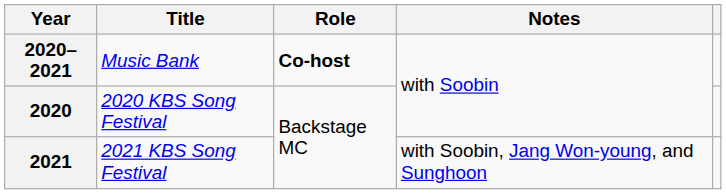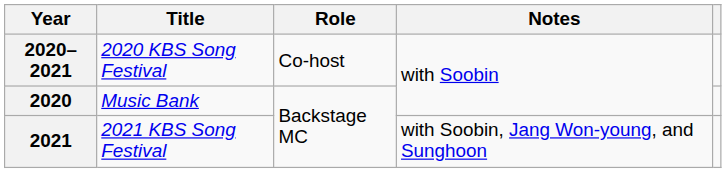2020–2021 | Title: Music Bank -> 2020 KBS Song Festival
2020–2021 | Role: bold -> normal
2020 | Title: 2020 KBS Song Festival -> Music Bank
